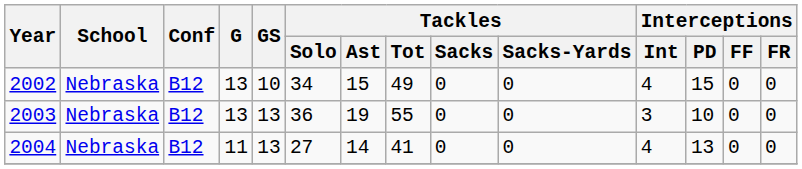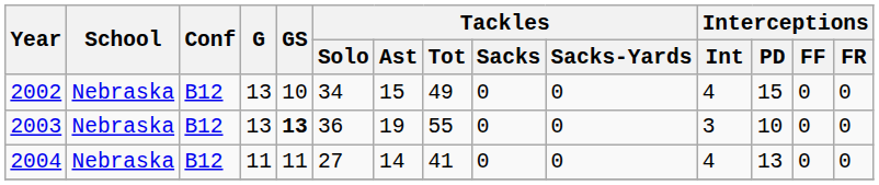2003 | GS: normal -> bold
2004 | GS: 13 -> 11
